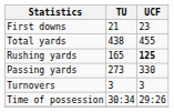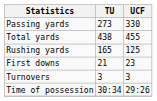rows swapped: First downs <-> Passing yards
Rushing yards | UCF: bold -> normal
